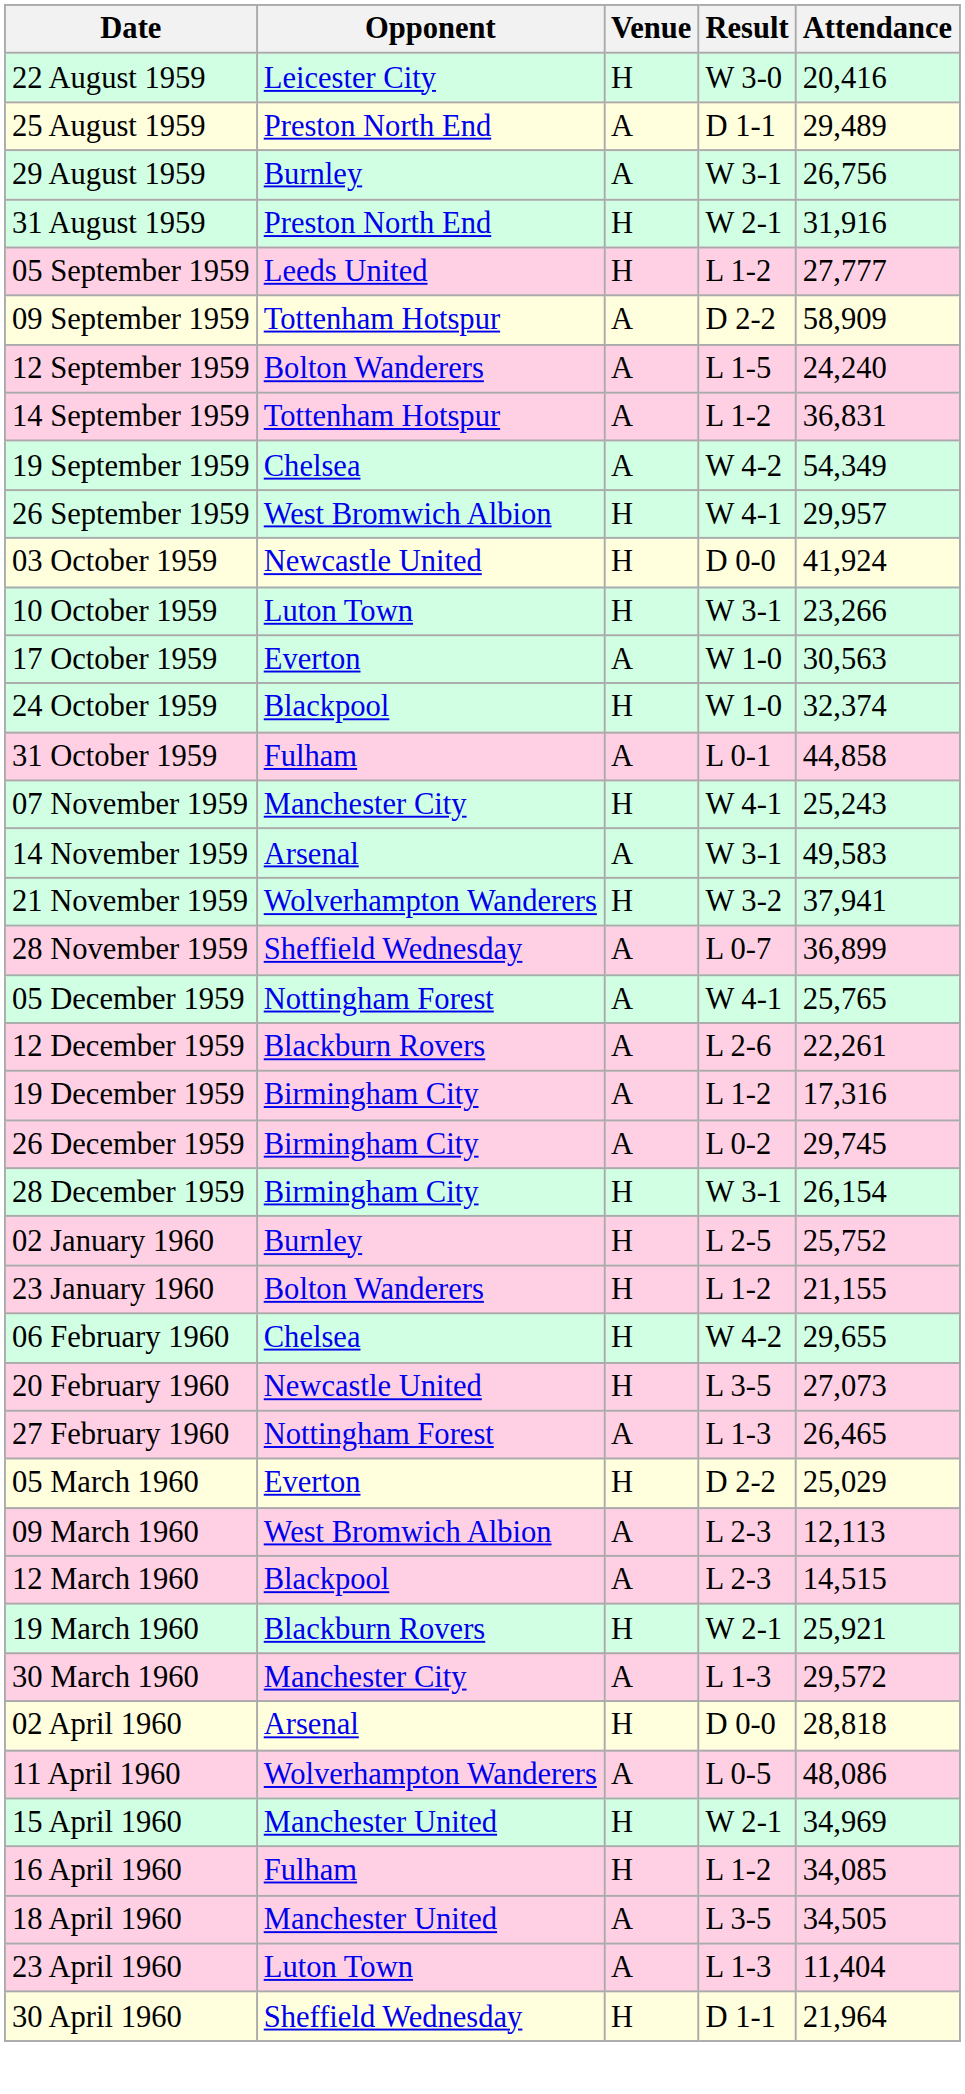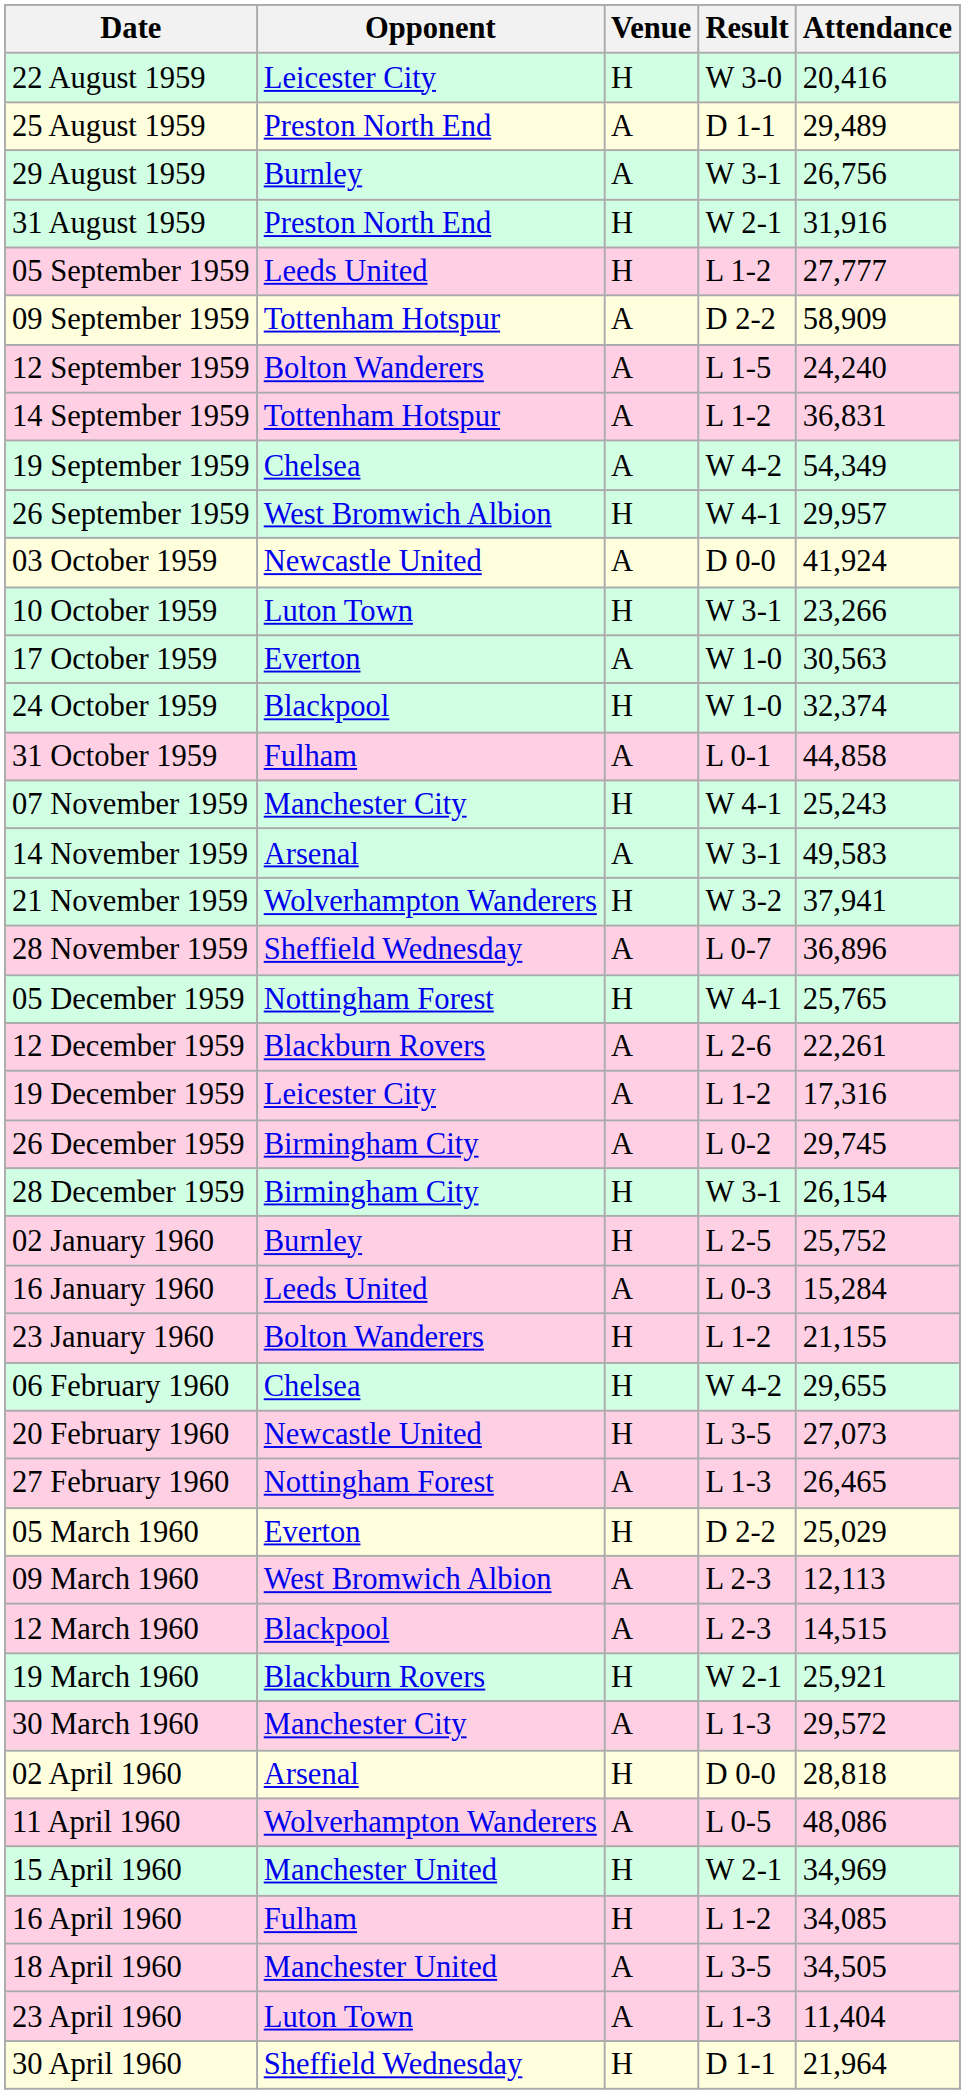03 October 1959 | Venue: H -> A
28 November 1959 | Attendance: 36,899 -> 36,896
05 December 1959 | Venue: A -> H
19 December 1959 | Opponent: Birmingham City -> Leicester City
+ row: 16 January 1960 | Leeds United | A | L 0-3 | 15,284
